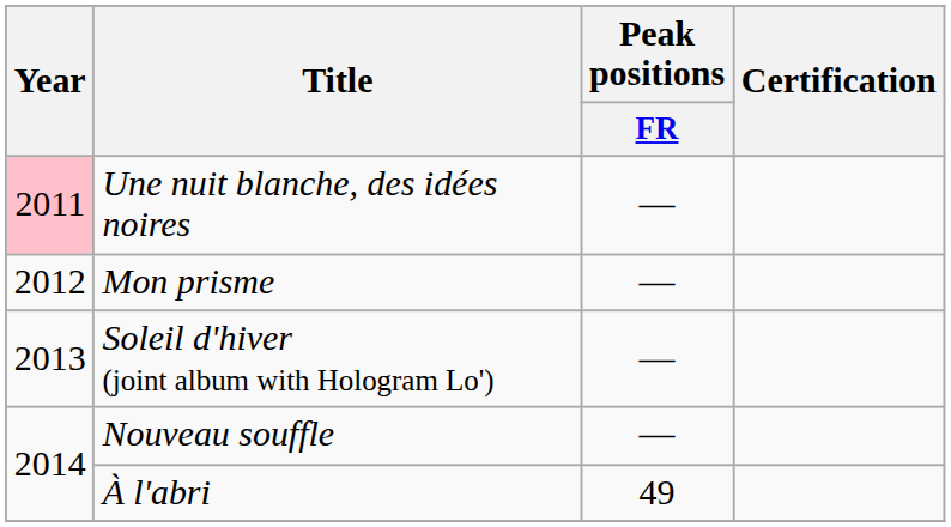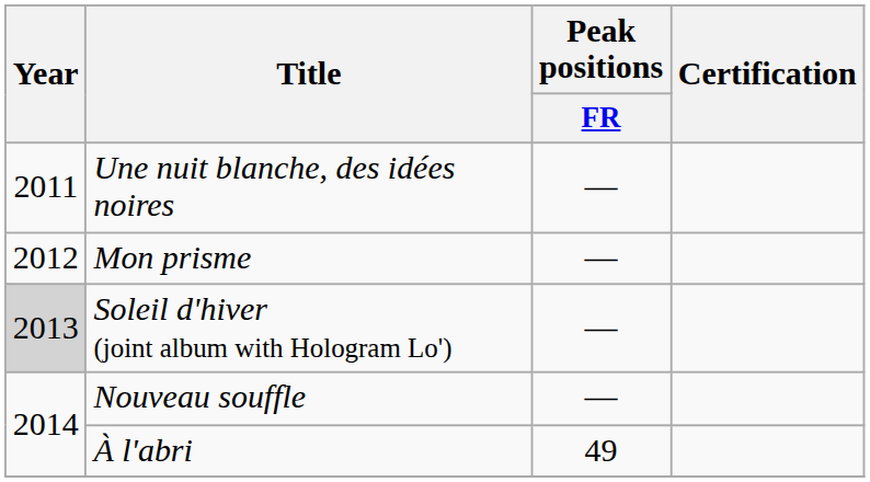Une nuit blanche, des idées noires | Year: pink background -> no background
Soleil d'hiver (joint album with Hologram Lo') | Year: no background -> lightgrey background
